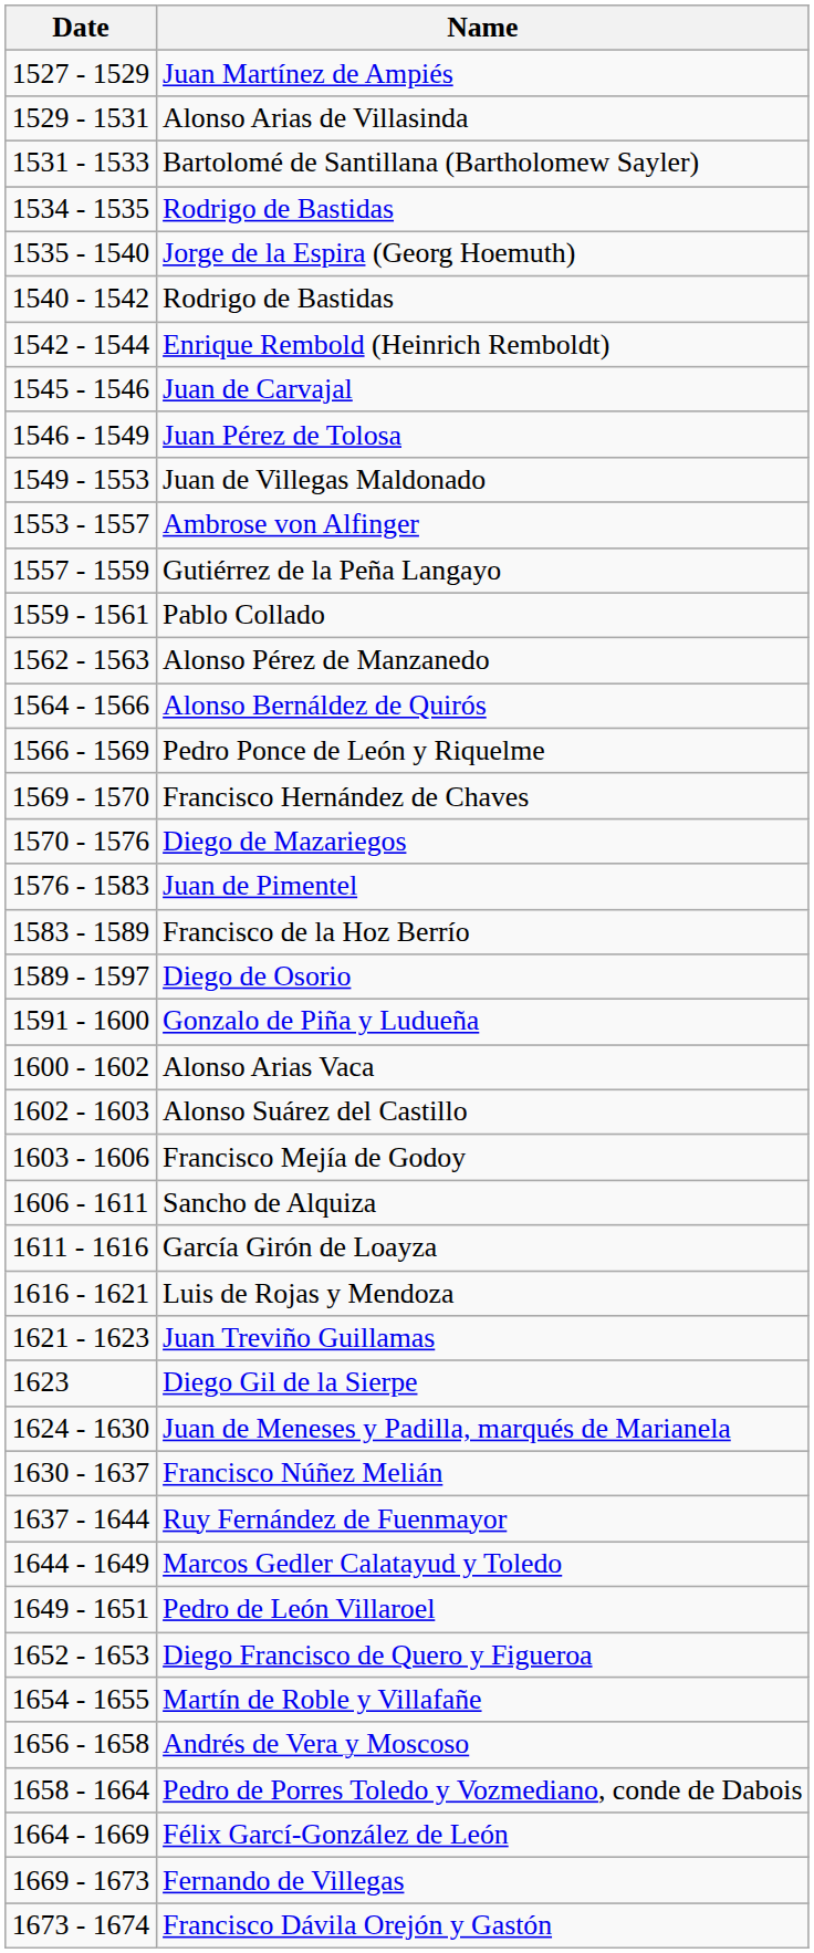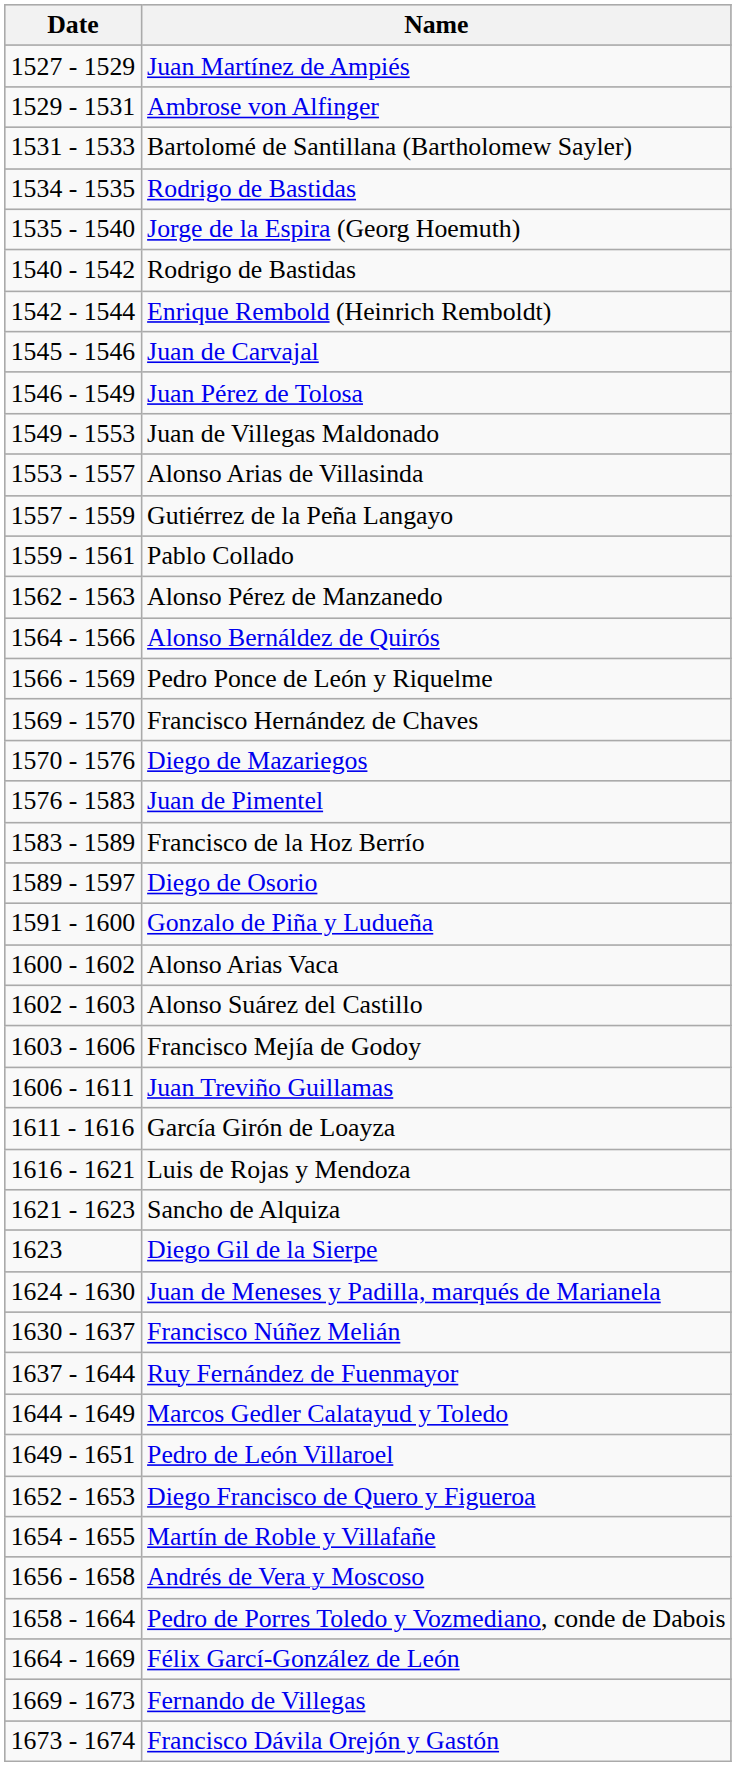row 3 | Name: Alonso Arias de Villasinda -> Ambrose von Alfinger
row 12 | Name: Ambrose von Alfinger -> Alonso Arias de Villasinda
row 27 | Name: Sancho de Alquiza -> Juan Treviño Guillamas
row 30 | Name: Juan Treviño Guillamas -> Sancho de Alquiza
